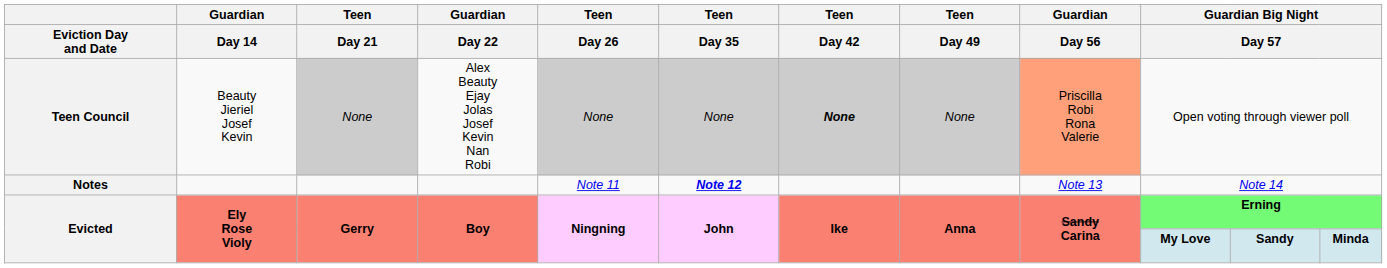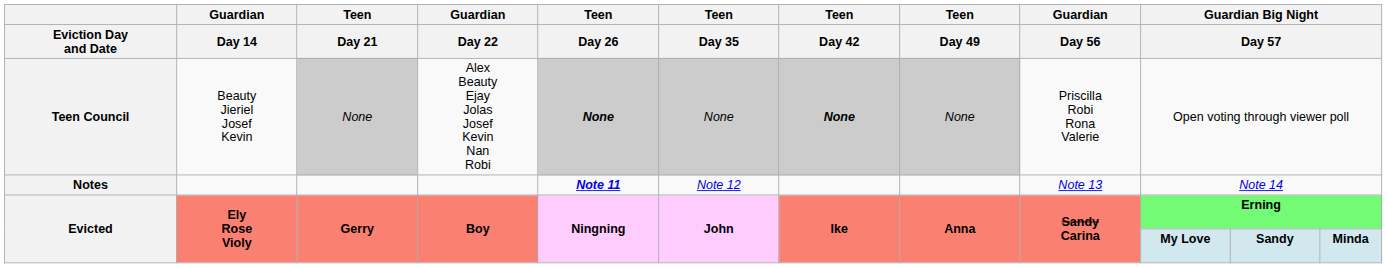Teen Council | Teen / Day 26: normal -> bold
Teen Council | Guardian / Day 56: lightsalmon background -> no background
Notes | Teen / Day 26: normal -> bold
Notes | Teen / Day 35: bold -> normal
